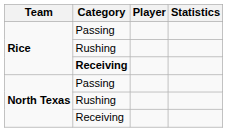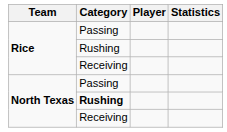Rice / Receiving | Category: bold -> normal
North Texas / Rushing | Category: normal -> bold
